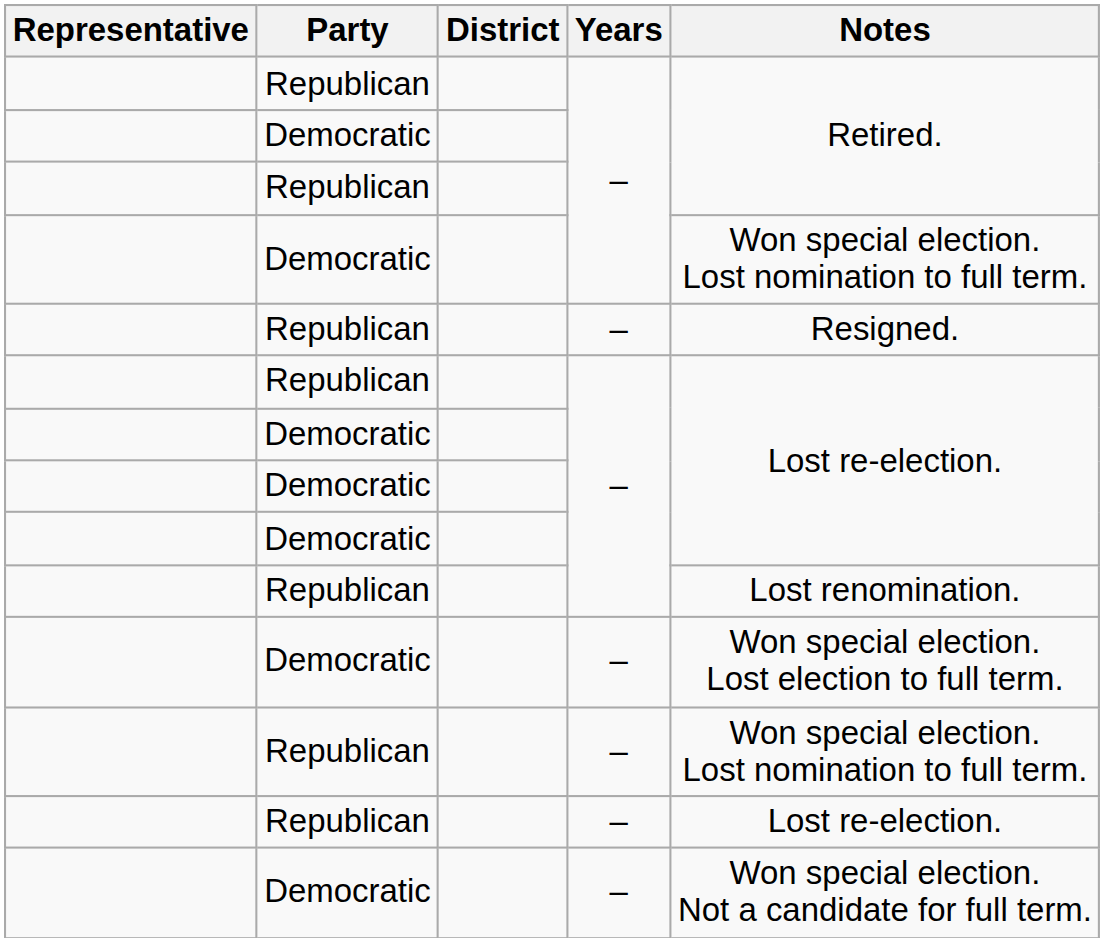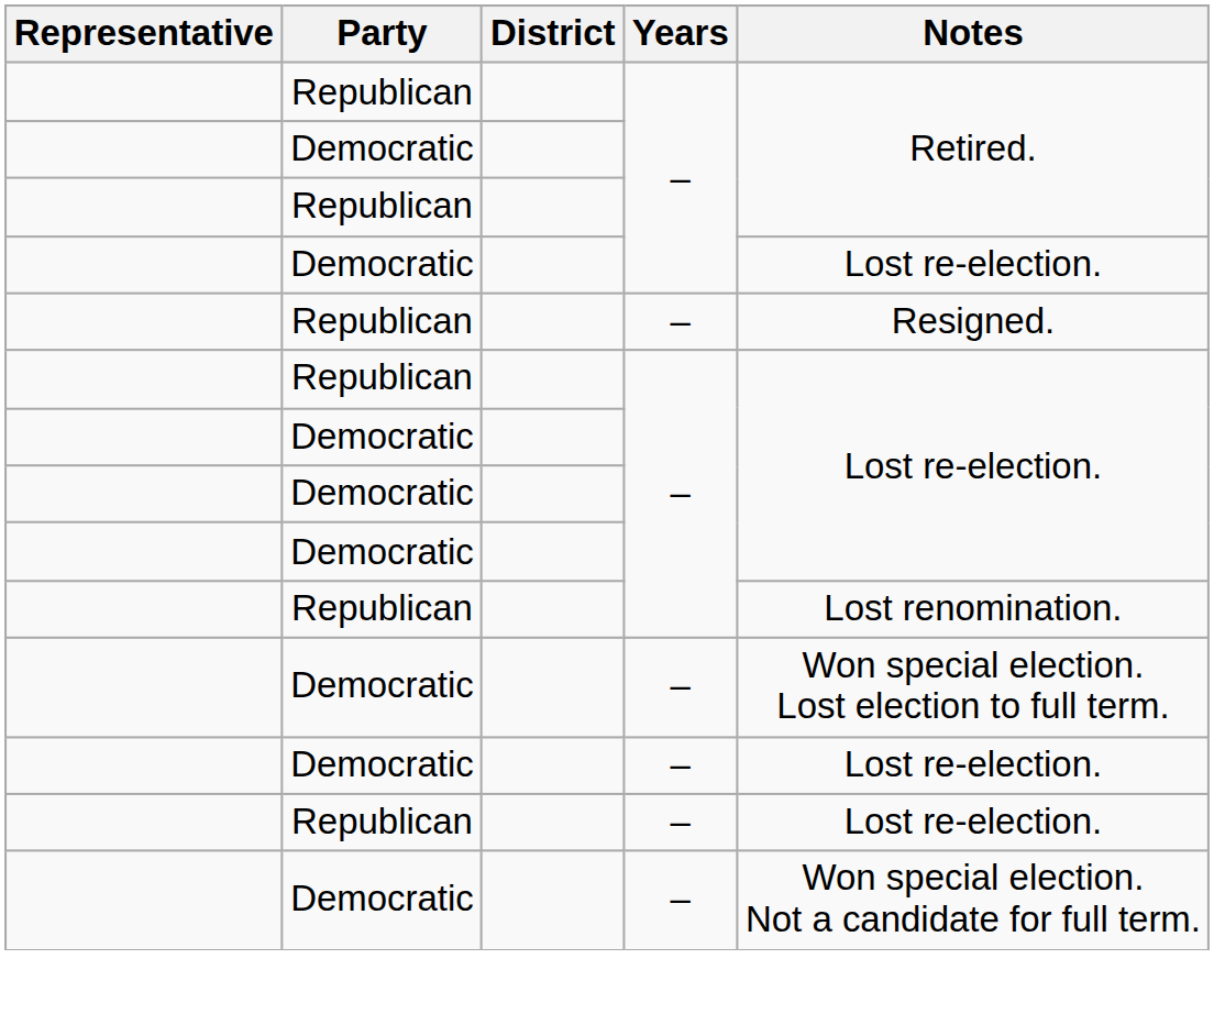row 5 | Notes: Won special election. Lost nomination to full term. -> Lost re-election.
row 13 | Party: Republican -> Democratic
row 13 | Notes: Won special election. Lost nomination to full term. -> Lost re-election.
